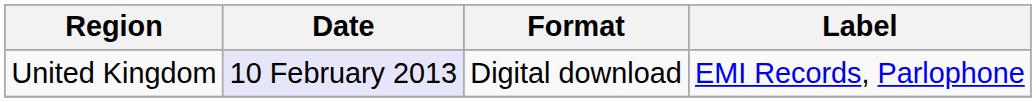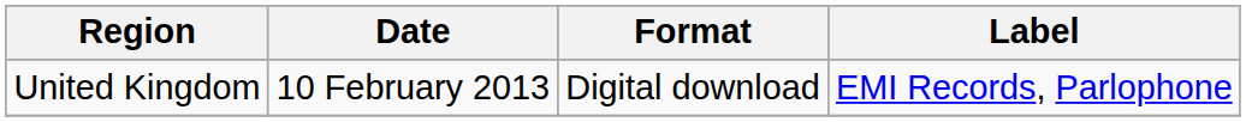United Kingdom | Date: lavender background -> no background
